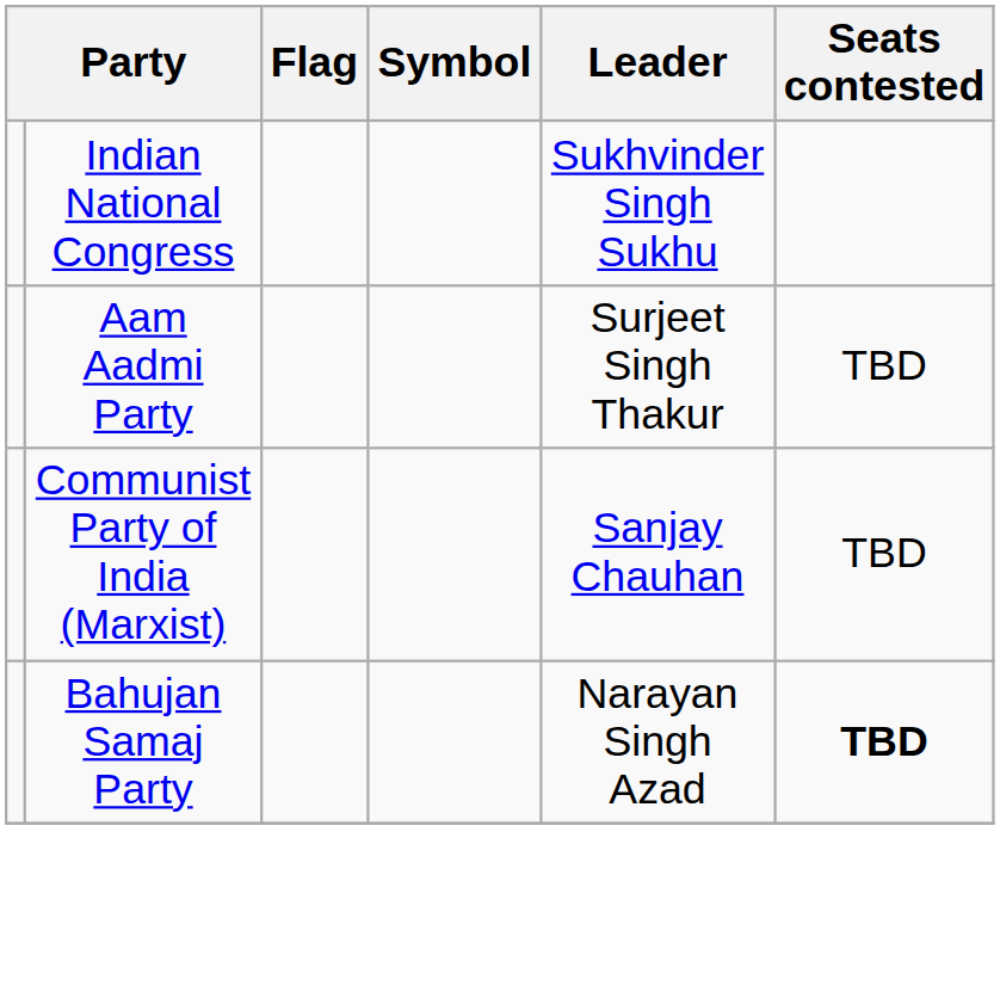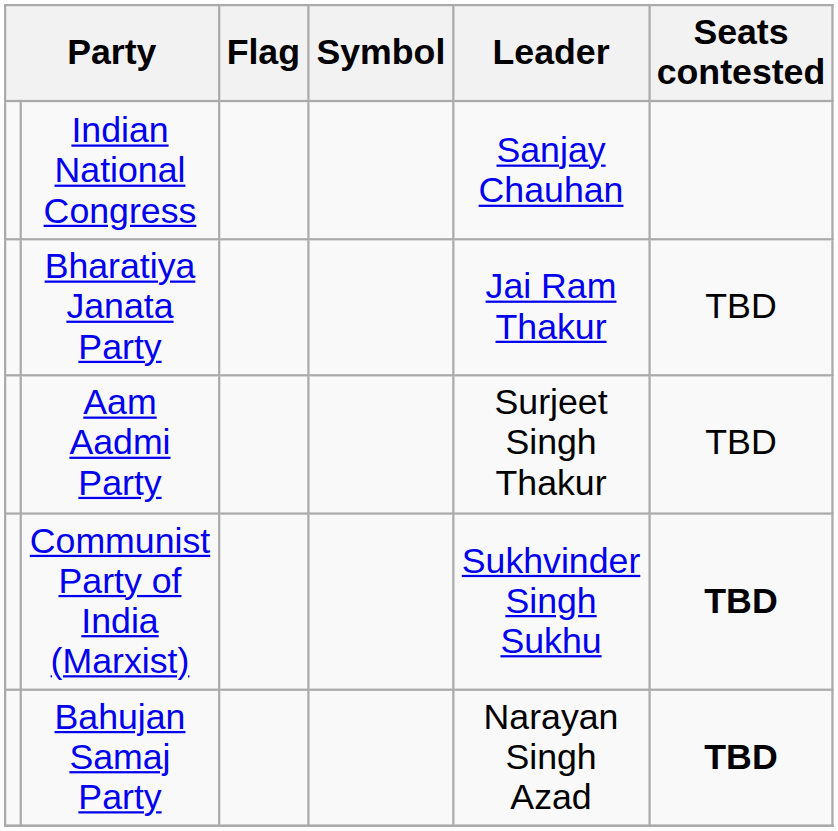Indian National Congress | Leader: Sukhvinder Singh Sukhu -> Sanjay Chauhan
+ row: Bharatiya Janata Party | Jai Ram Thakur | TBD
Communist Party of India (Marxist) | Leader: Sanjay Chauhan -> Sukhvinder Singh Sukhu
Communist Party of India (Marxist) | Seats contested: normal -> bold
